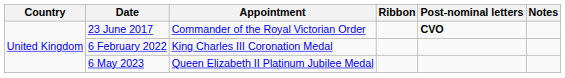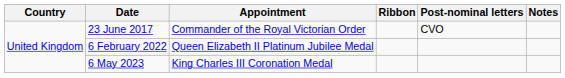23 June 2017 | Post-nominal letters: bold -> normal
6 February 2022 | Appointment: King Charles III Coronation Medal -> Queen Elizabeth II Platinum Jubilee Medal
6 May 2023 | Appointment: Queen Elizabeth II Platinum Jubilee Medal -> King Charles III Coronation Medal
